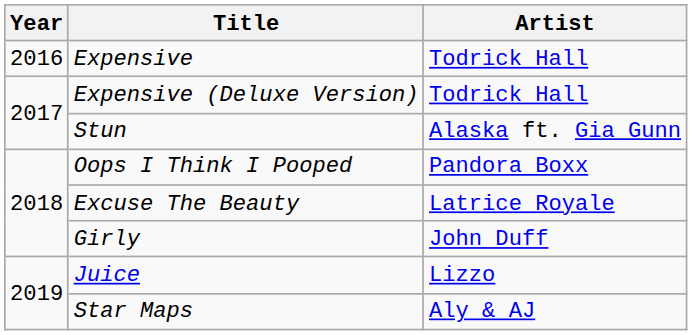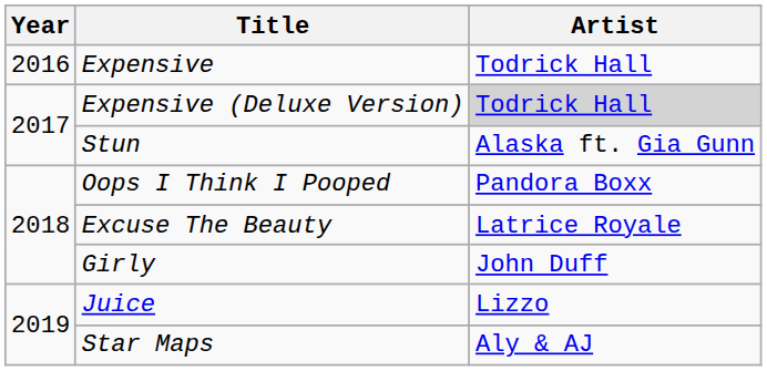Expensive (Deluxe Version) | Artist: no background -> lightgrey background
